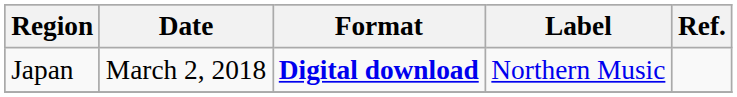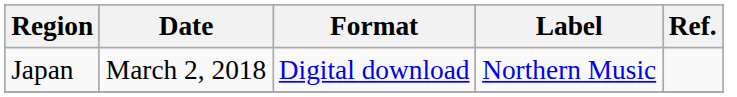Japan | Format: bold -> normal
